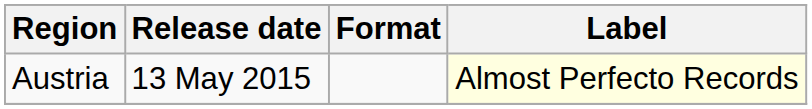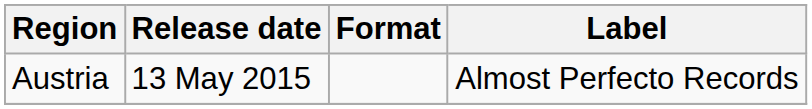Austria | Label: lightyellow background -> no background
